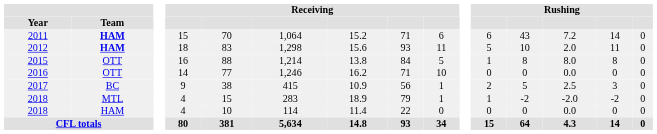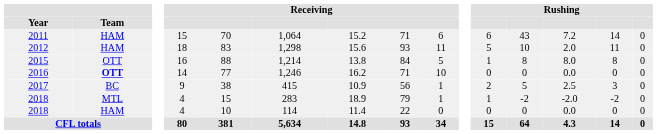2011 | Team: bold -> normal
2012 | Team: bold -> normal
2016 | Team: normal -> bold
